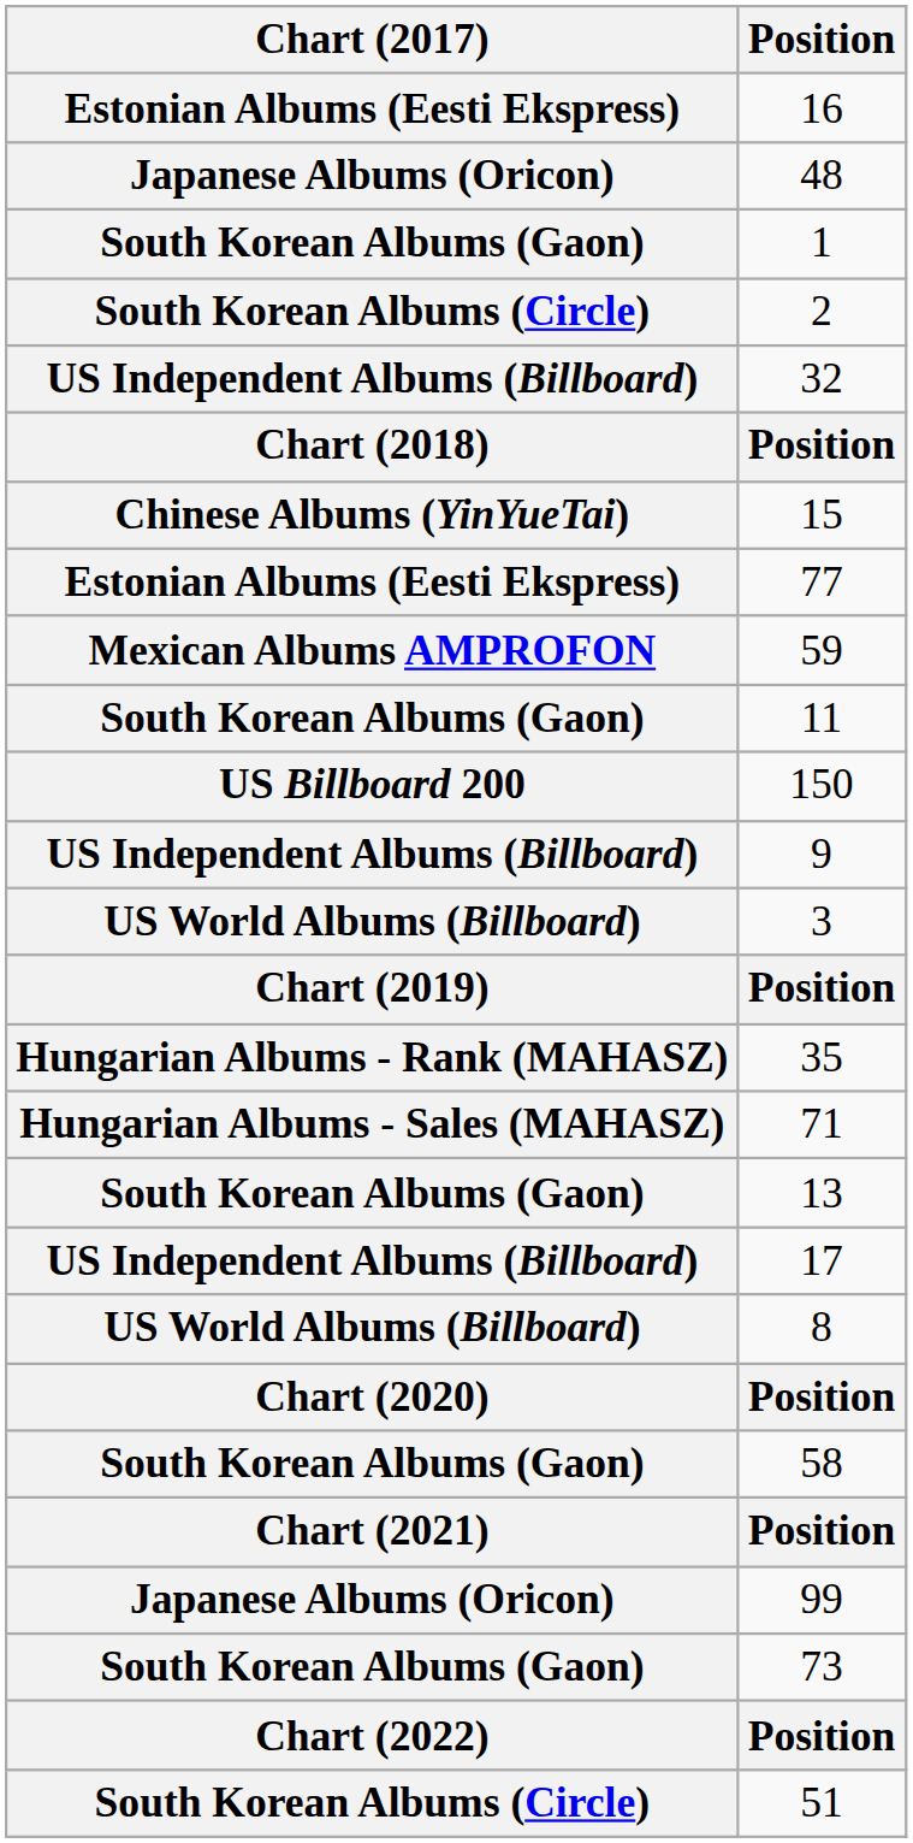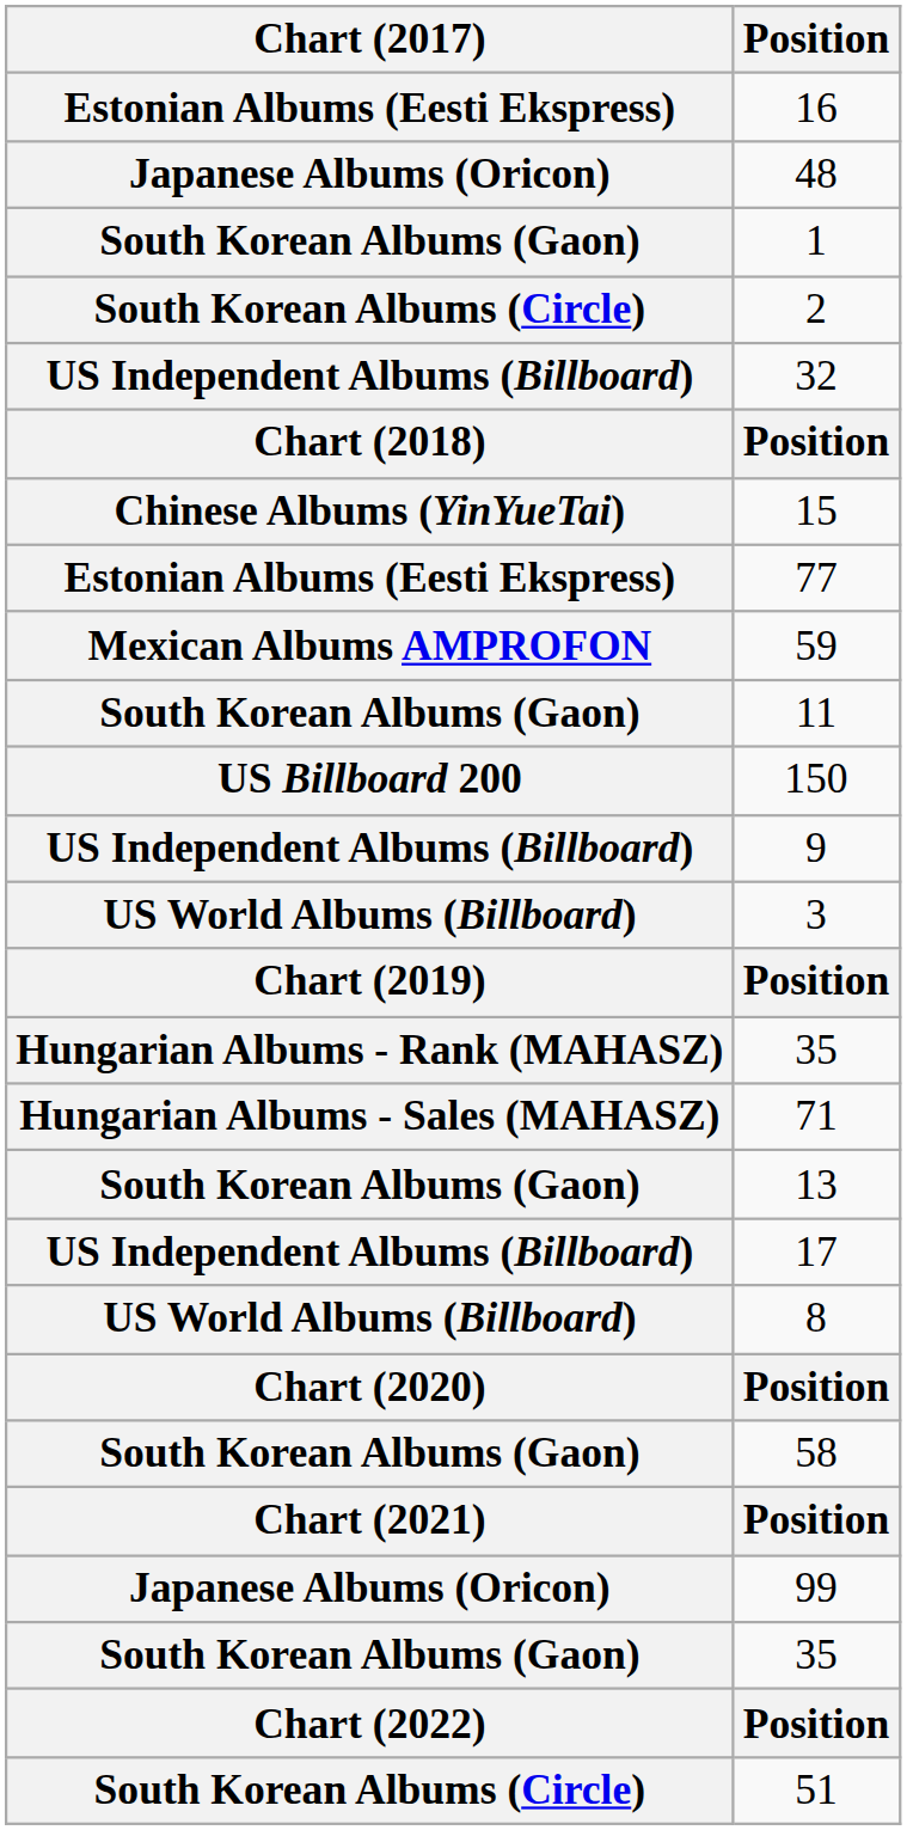row 25 | Position: 73 -> 35
